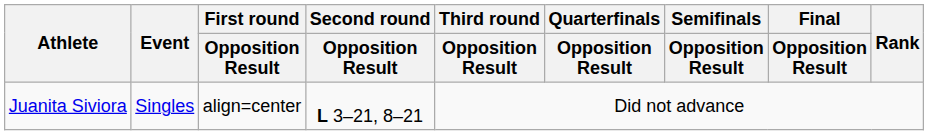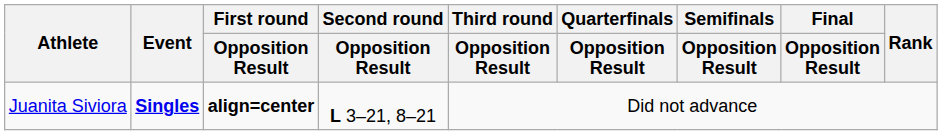Juanita Siviora | Event: normal -> bold
Juanita Siviora | First round / Opposition Result: normal -> bold
